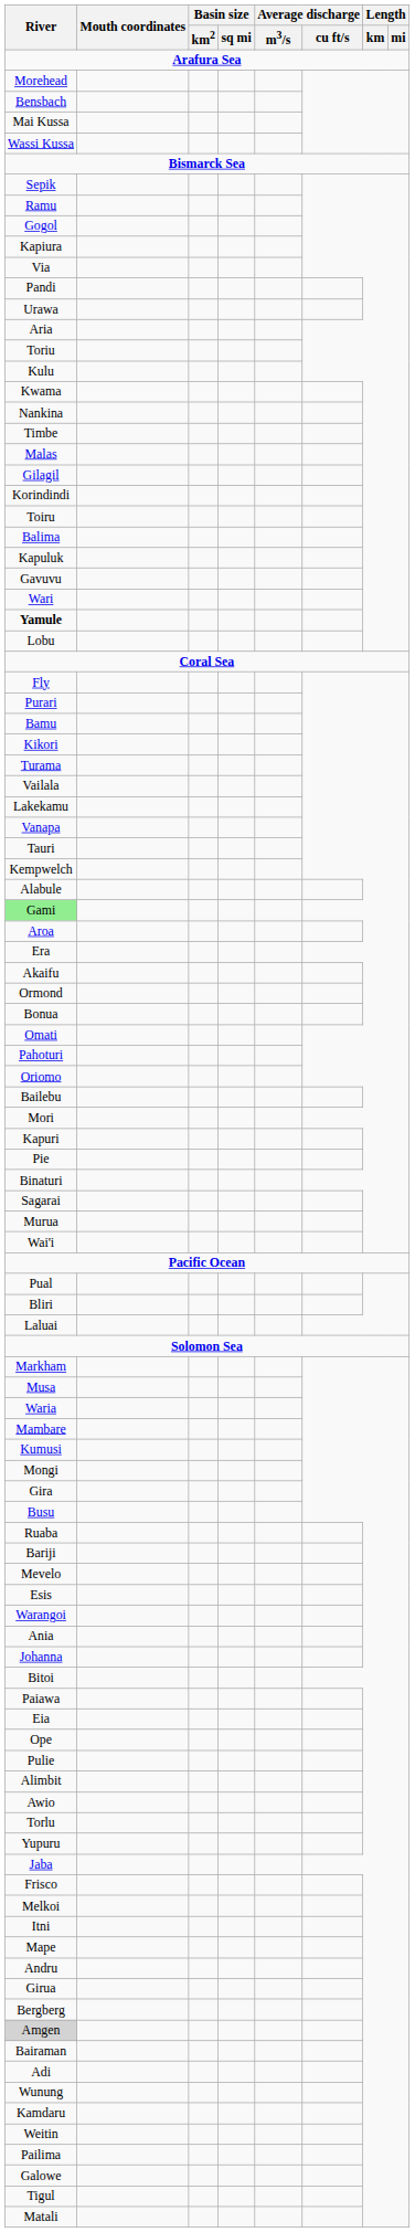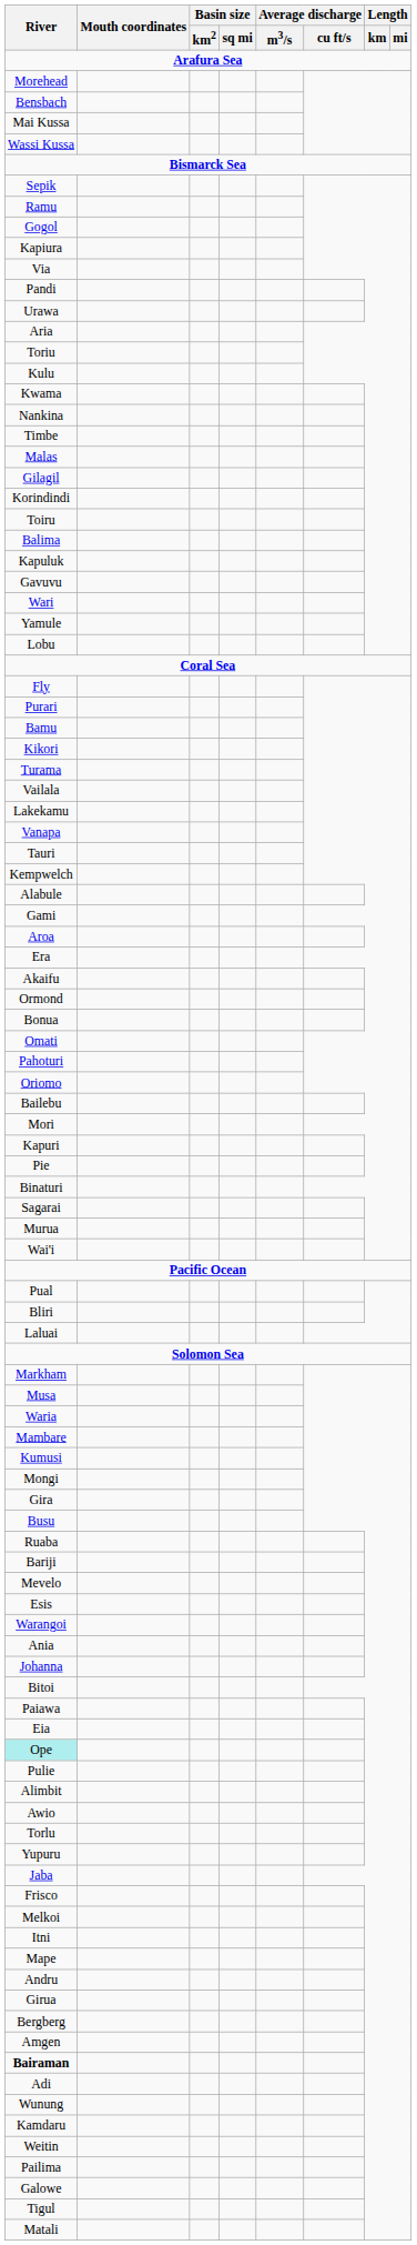Yamule | River: bold -> normal
Gami | River: lightgreen background -> no background
Ope | River: no background -> paleturquoise background
Amgen | River: lightgrey background -> no background
Bairaman | River: normal -> bold
